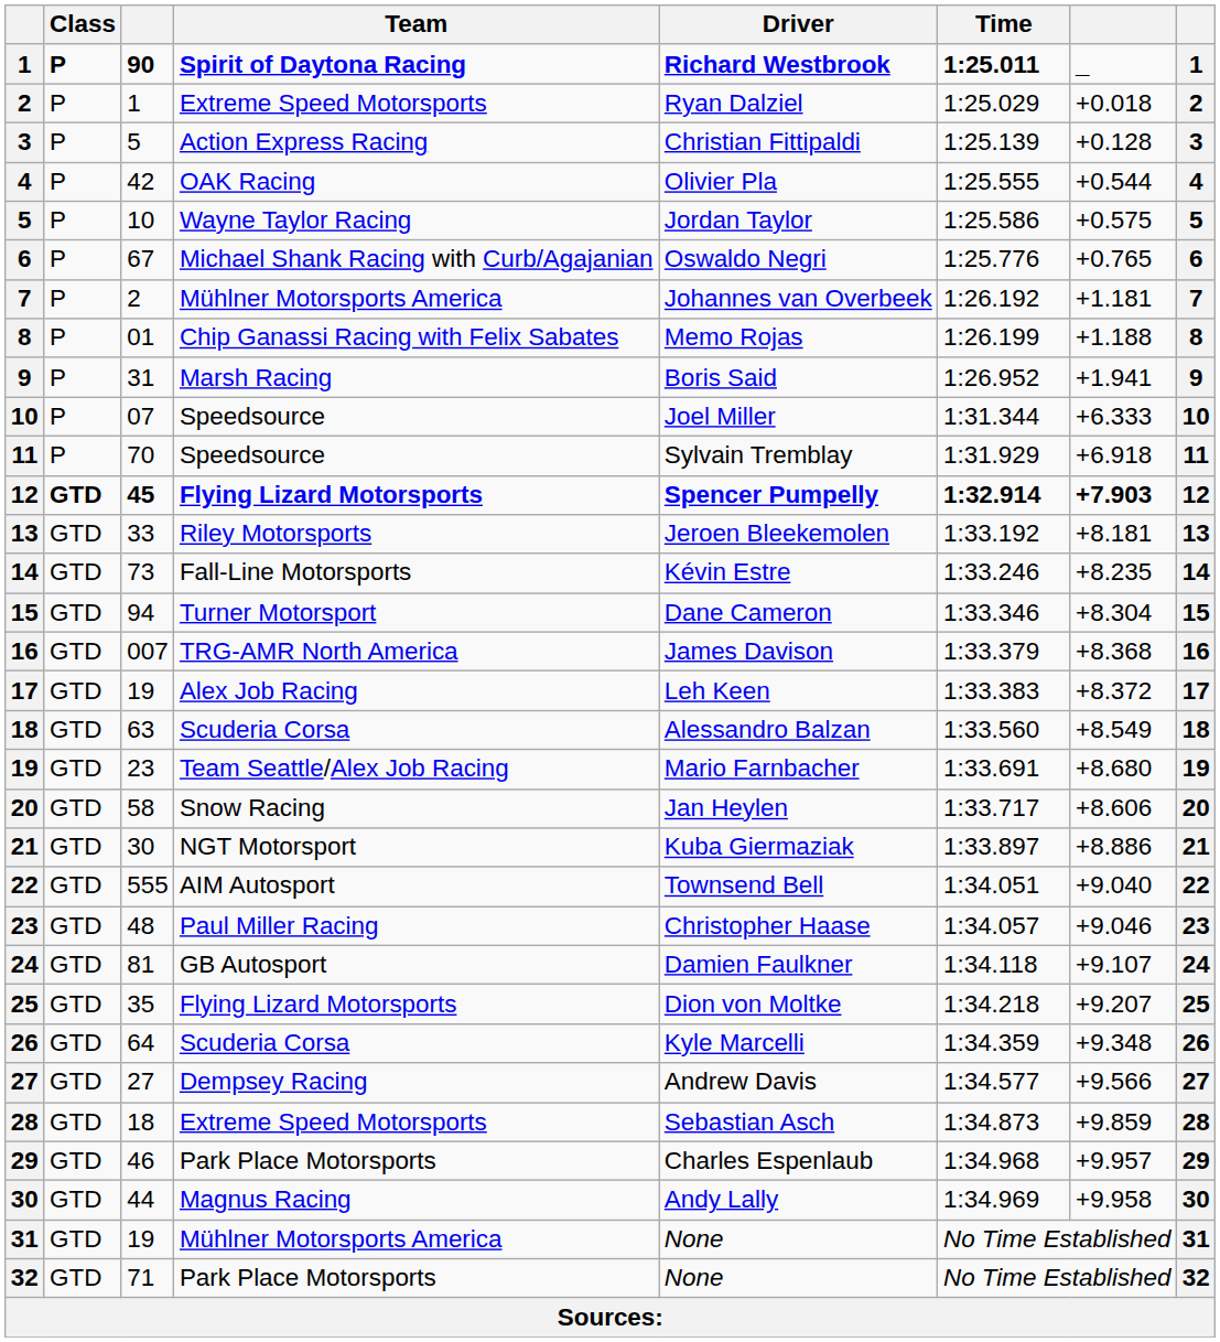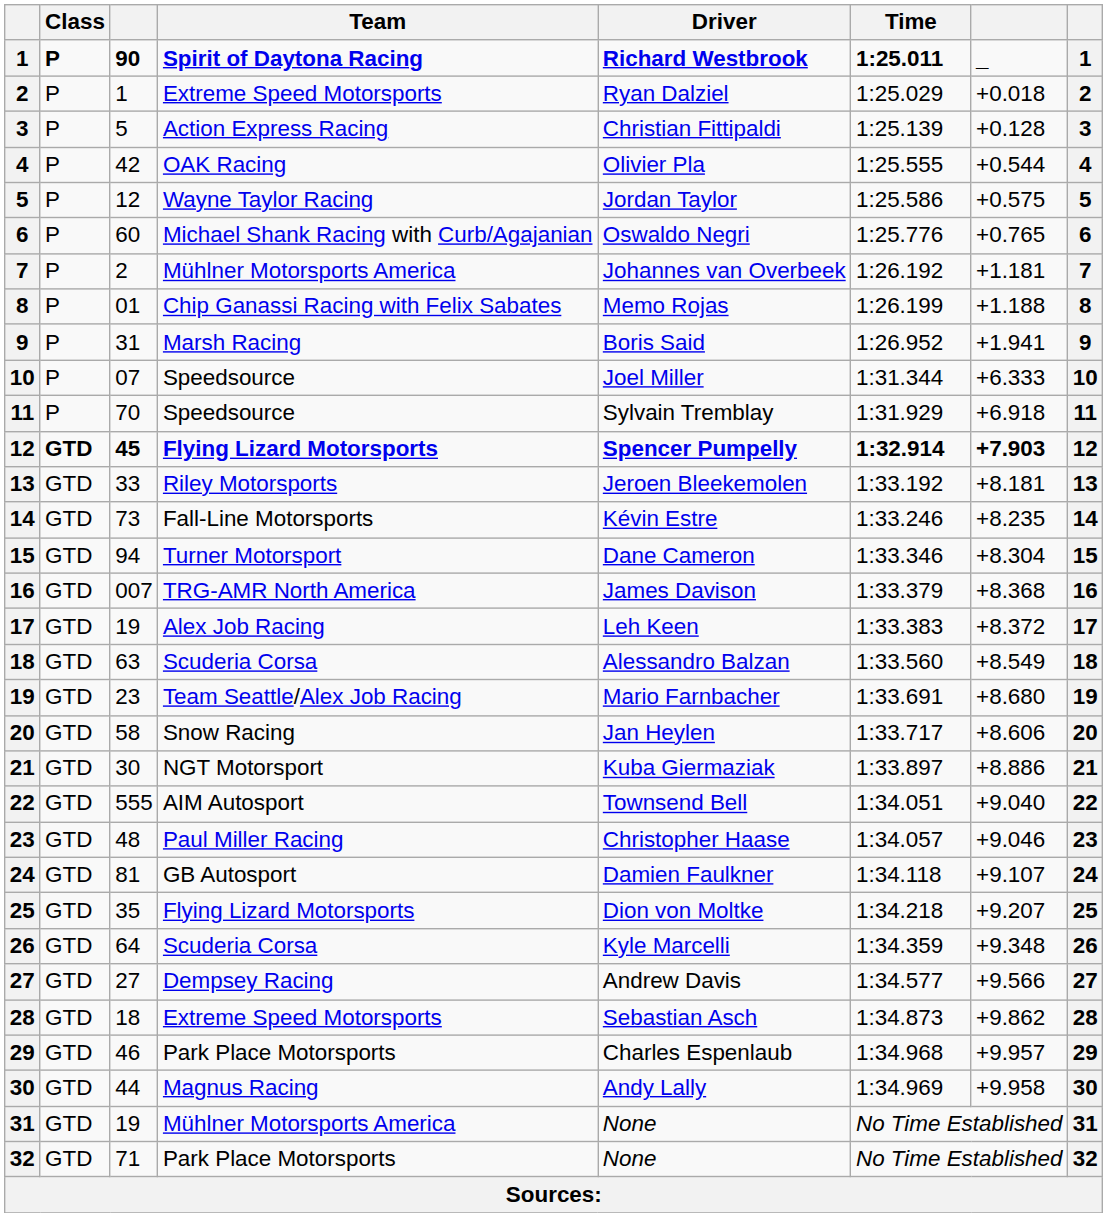row 6 | column 3: 10 -> 12
row 7 | column 3: 67 -> 60
row 29 | column 7: +9.859 -> +9.862
